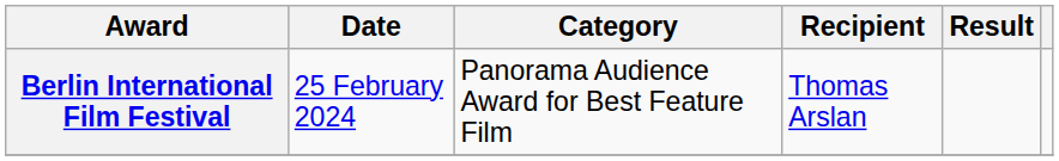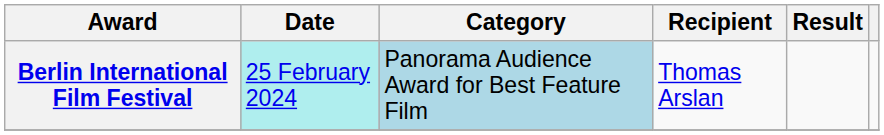Berlin International Film Festival | Date: no background -> paleturquoise background
Berlin International Film Festival | Category: no background -> lightblue background
